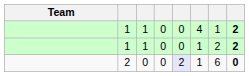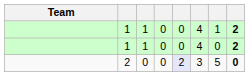row 3 | column 6: 1 -> 4
row 3 | column 7: 2 -> 0
row 4 | column 6: 1 -> 3
row 4 | column 7: 6 -> 5
